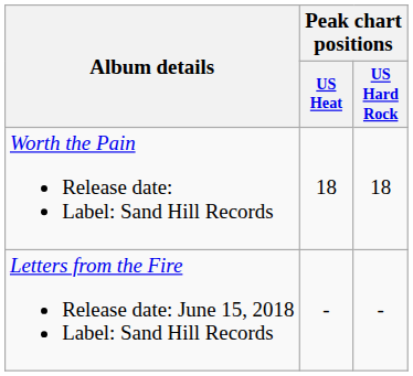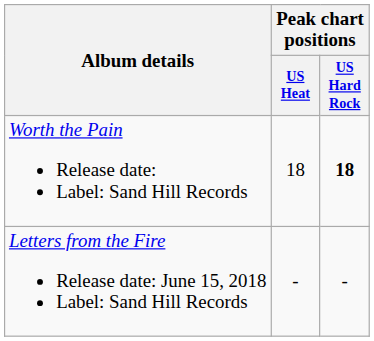Worth the Pain Release date: Label: Sand Hill Records | Peak chart positions / US Hard Rock: normal -> bold
